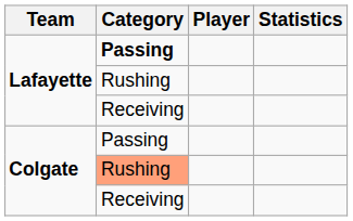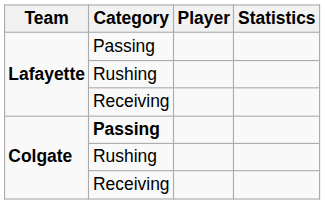Lafayette / Passing | Category: bold -> normal
Colgate / Passing | Category: normal -> bold
Colgate / Rushing | Category: lightsalmon background -> no background
